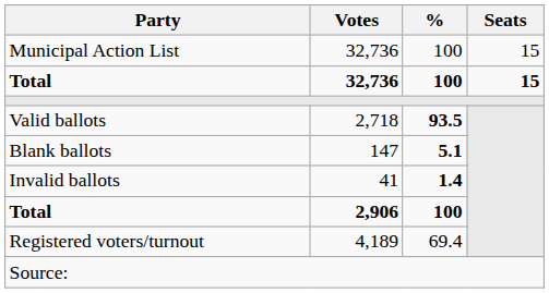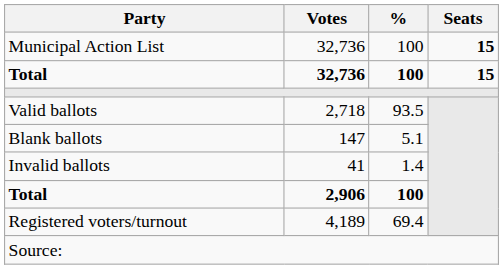Municipal Action List | Seats: normal -> bold
Valid ballots | %: bold -> normal
Blank ballots | %: bold -> normal
Invalid ballots | %: bold -> normal
